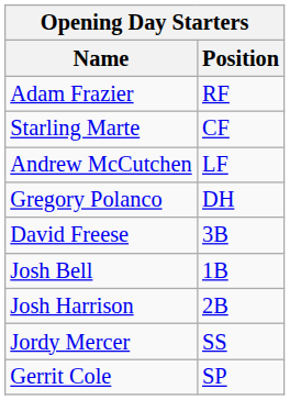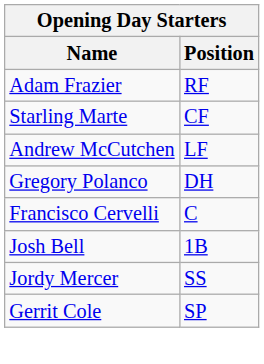- row: David Freese | 3B
+ row: Francisco Cervelli | C
- row: Josh Harrison | 2B
